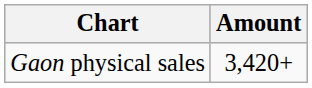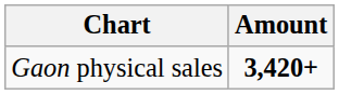Gaon physical sales | Amount: normal -> bold
